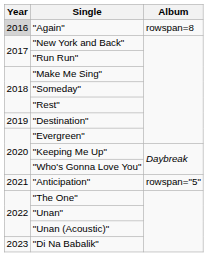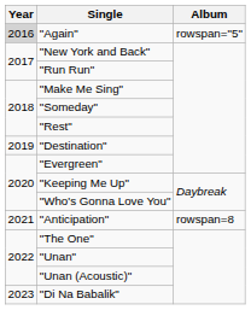"Again" | Album: rowspan=8 -> rowspan="5"
"Anticipation" | Album: rowspan="5" -> rowspan=8
